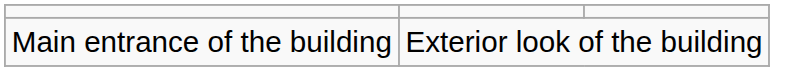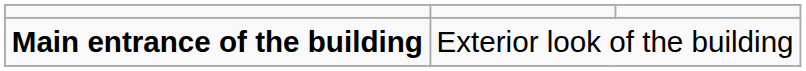Main entrance of the building | column 1: normal -> bold
